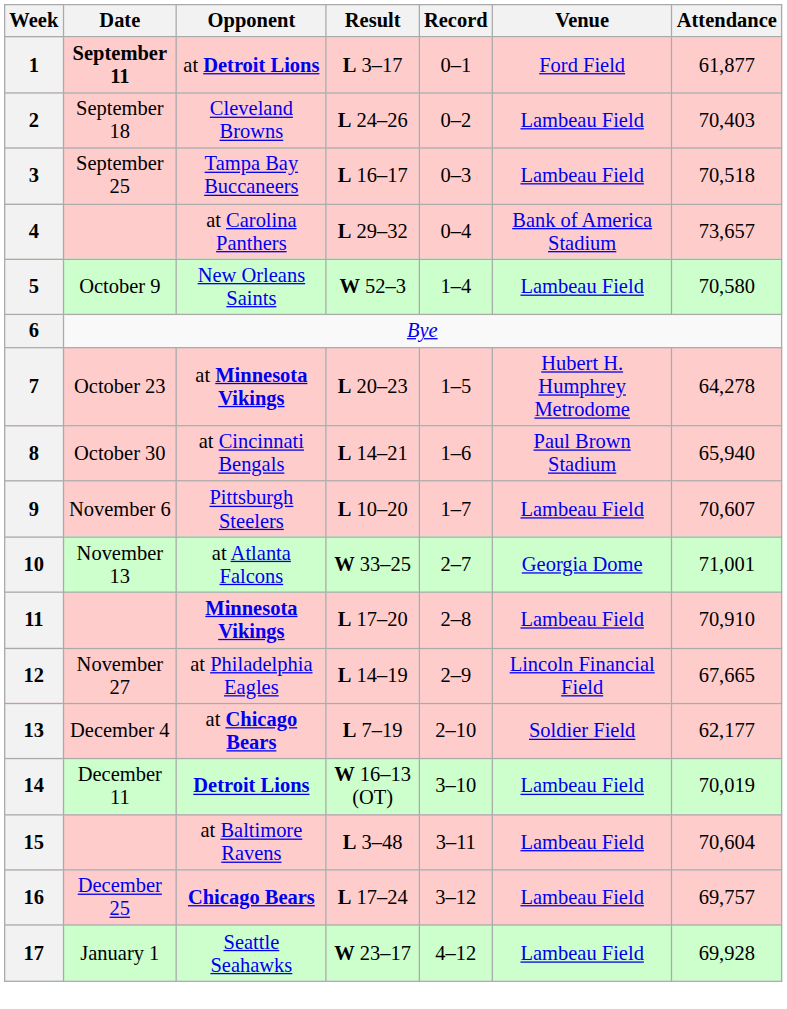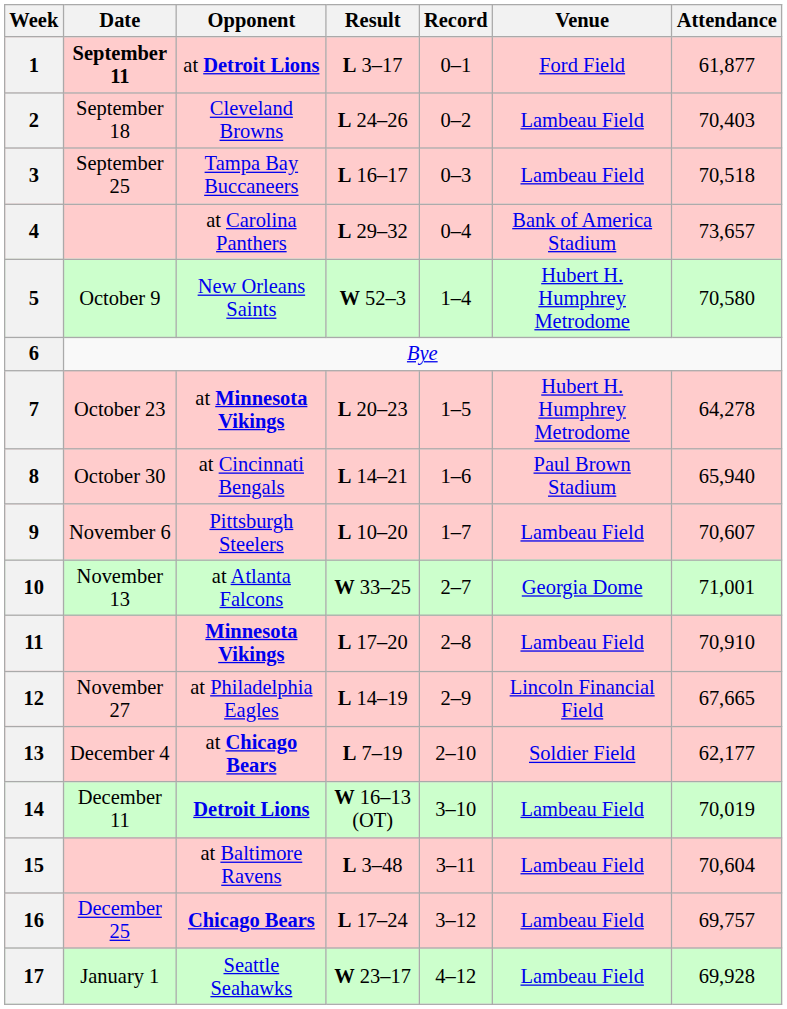5 | Venue: Lambeau Field -> Hubert H. Humphrey Metrodome
